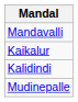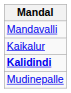row 4 | column 1: normal -> bold
